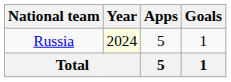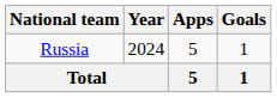Russia | Year: lightyellow background -> no background
